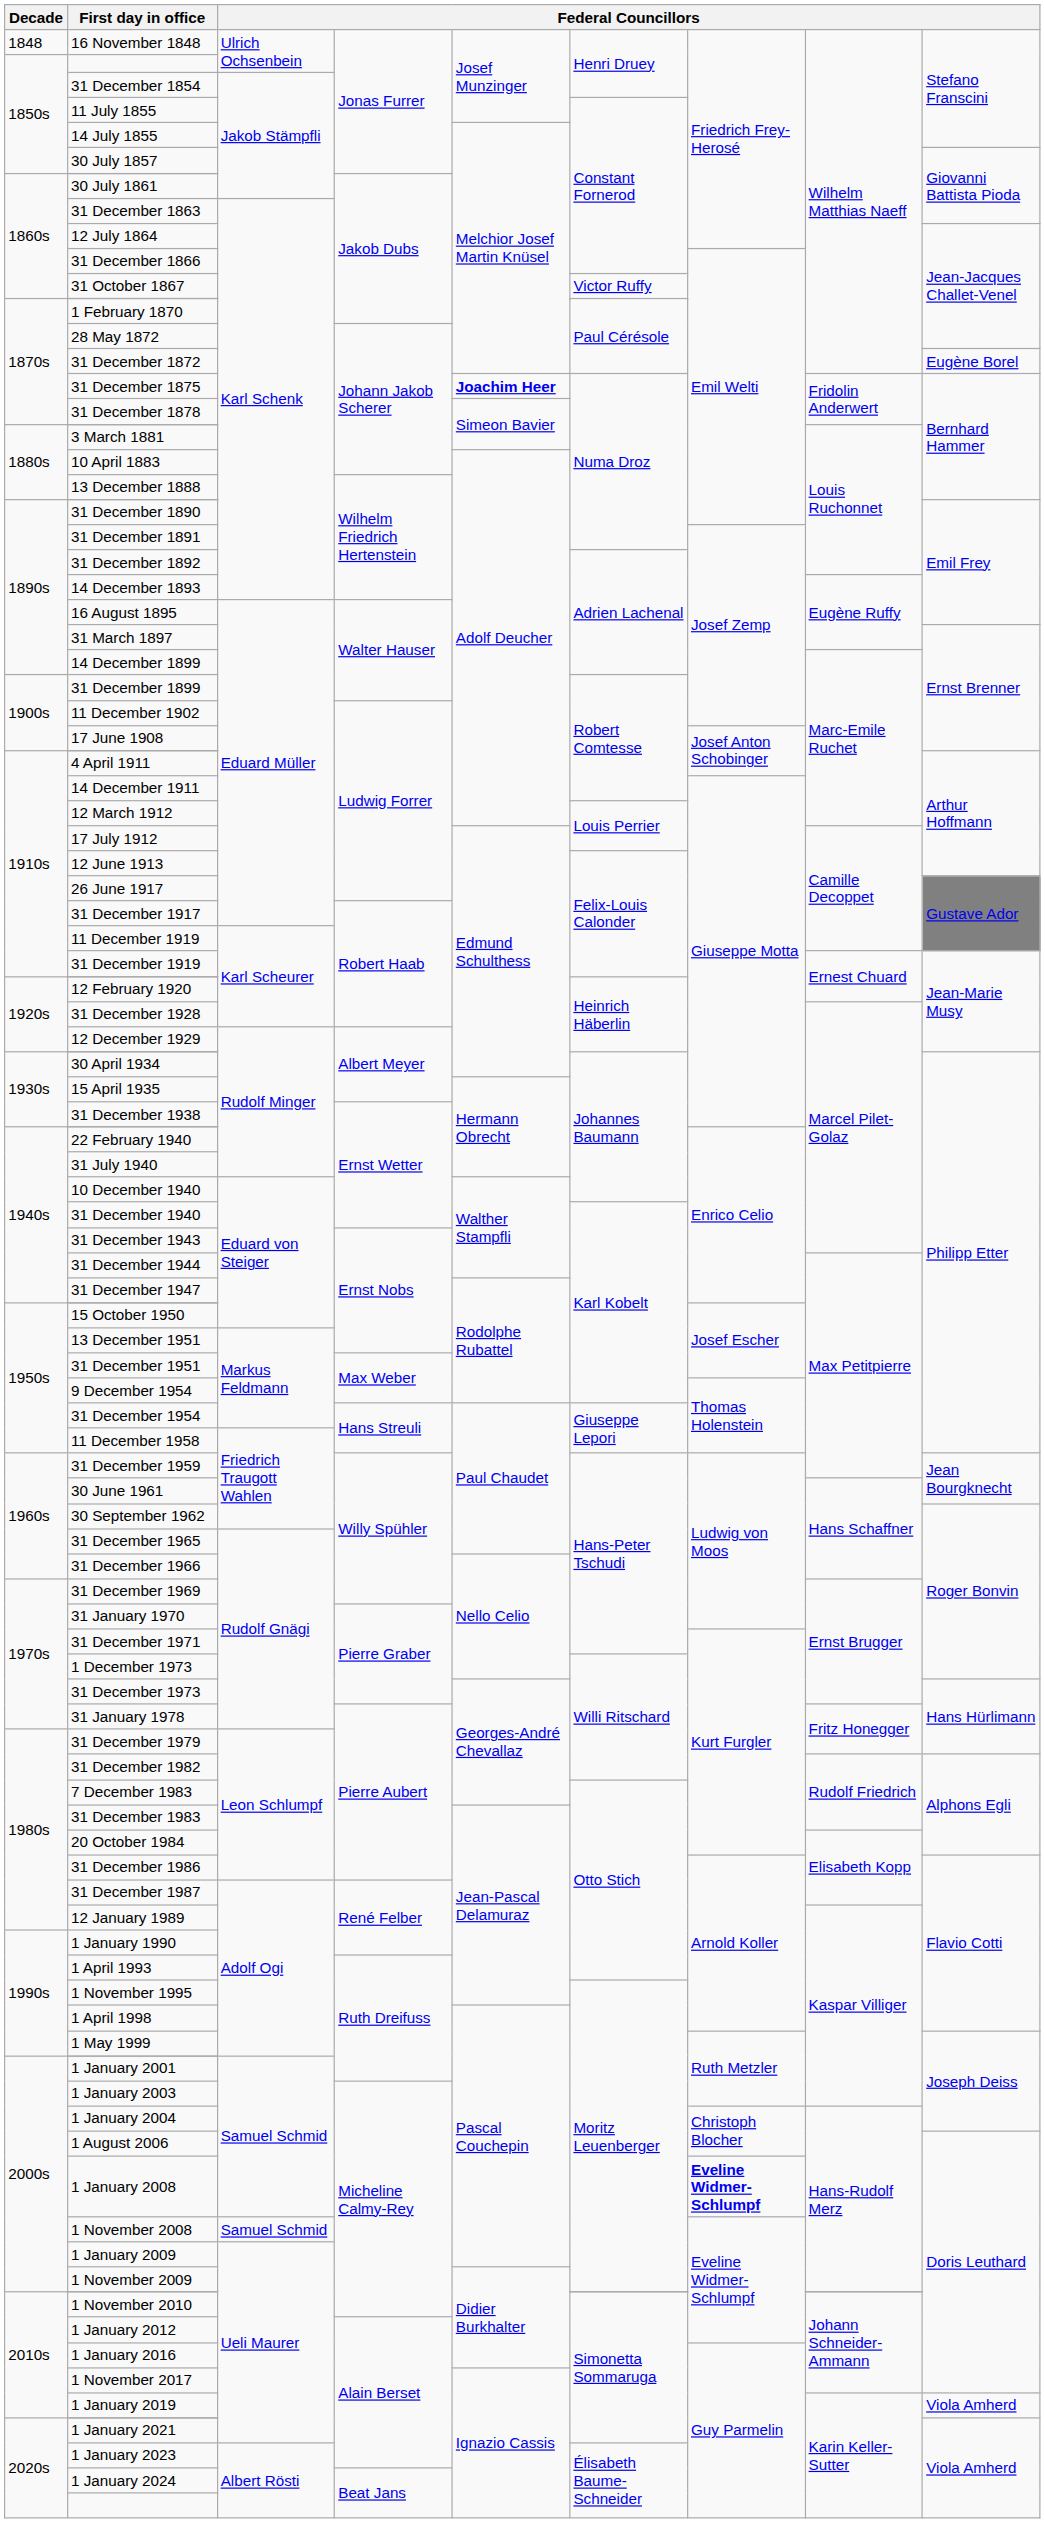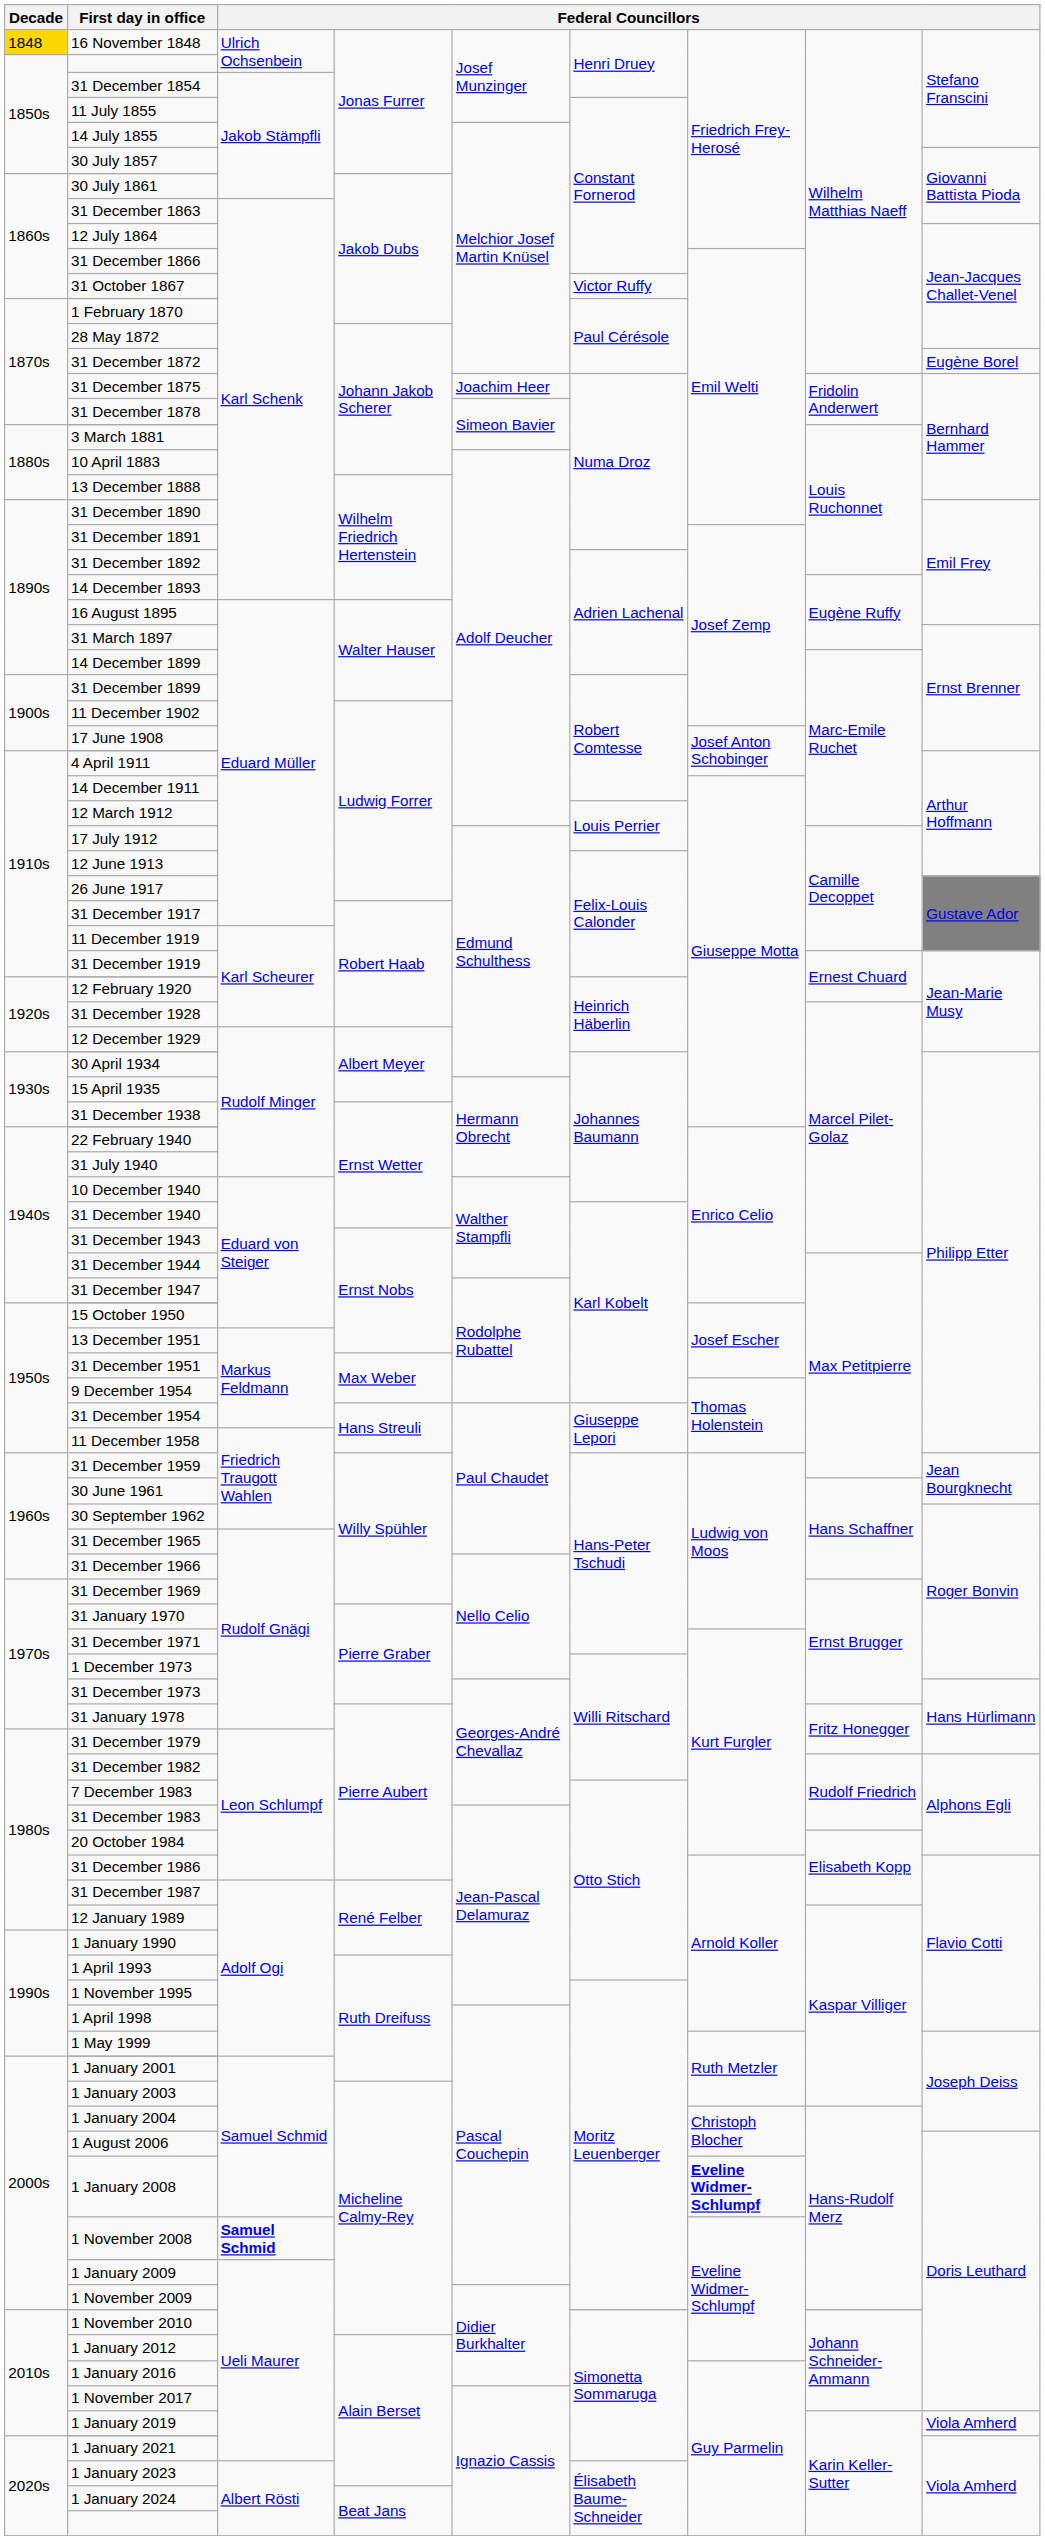16 November 1848 | Decade: no background -> gold background
31 December 1875 | column 5: bold -> normal
1 November 2008 | column 3: normal -> bold
